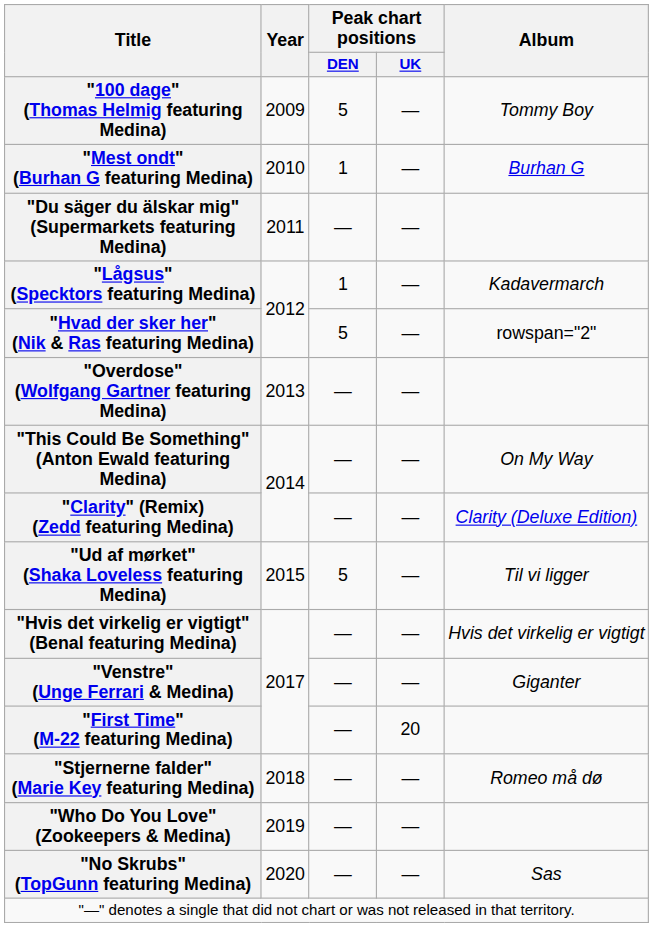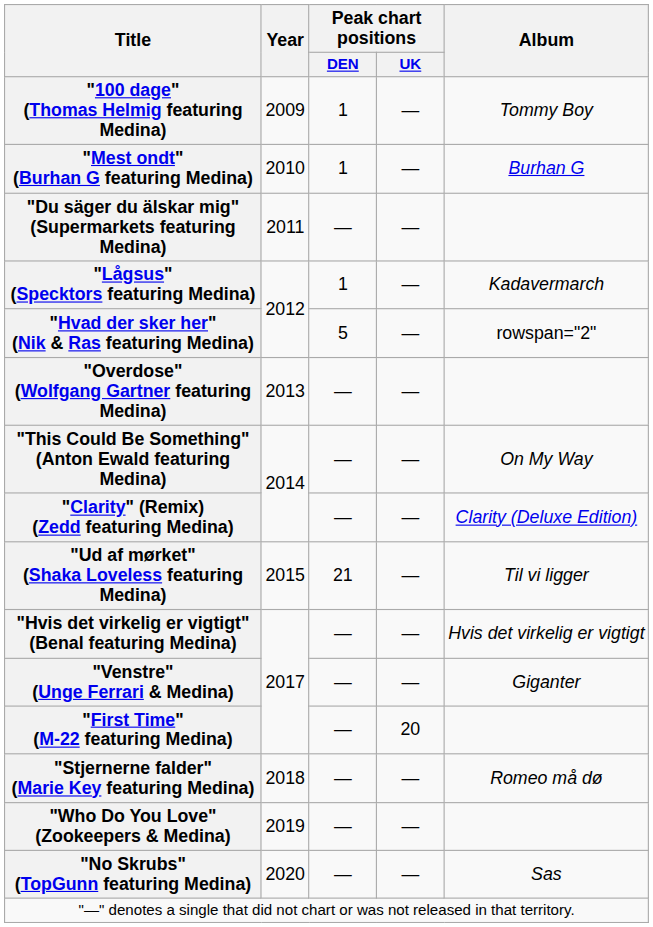"100 dage" (Thomas Helmig featuring Medina) | Peak chart positions / DEN: 5 -> 1
"Ud af mørket" (Shaka Loveless featuring Medina) | Peak chart positions / DEN: 5 -> 21
